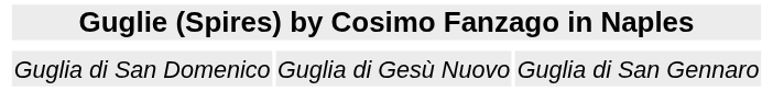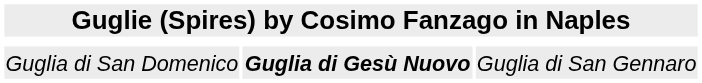Guglia di San Domenico | column 2: normal -> bold
